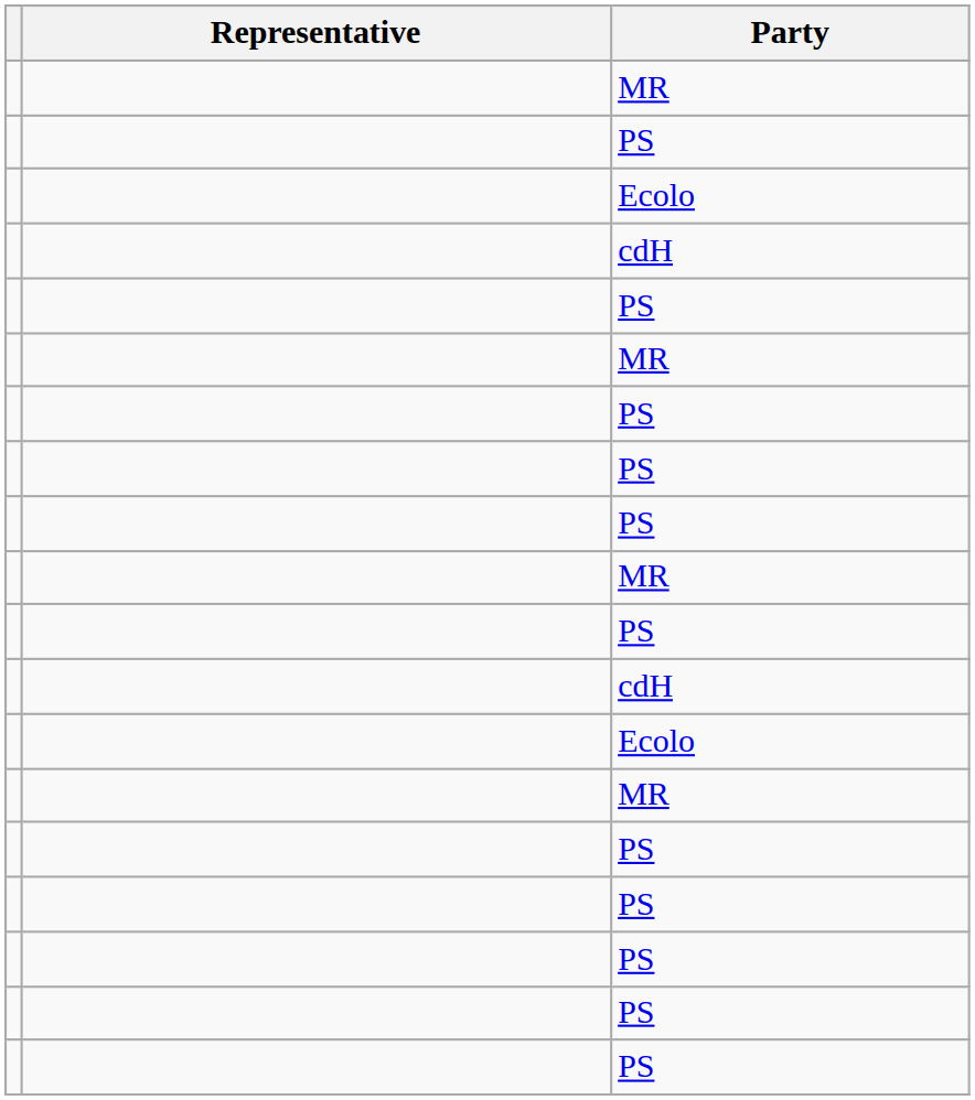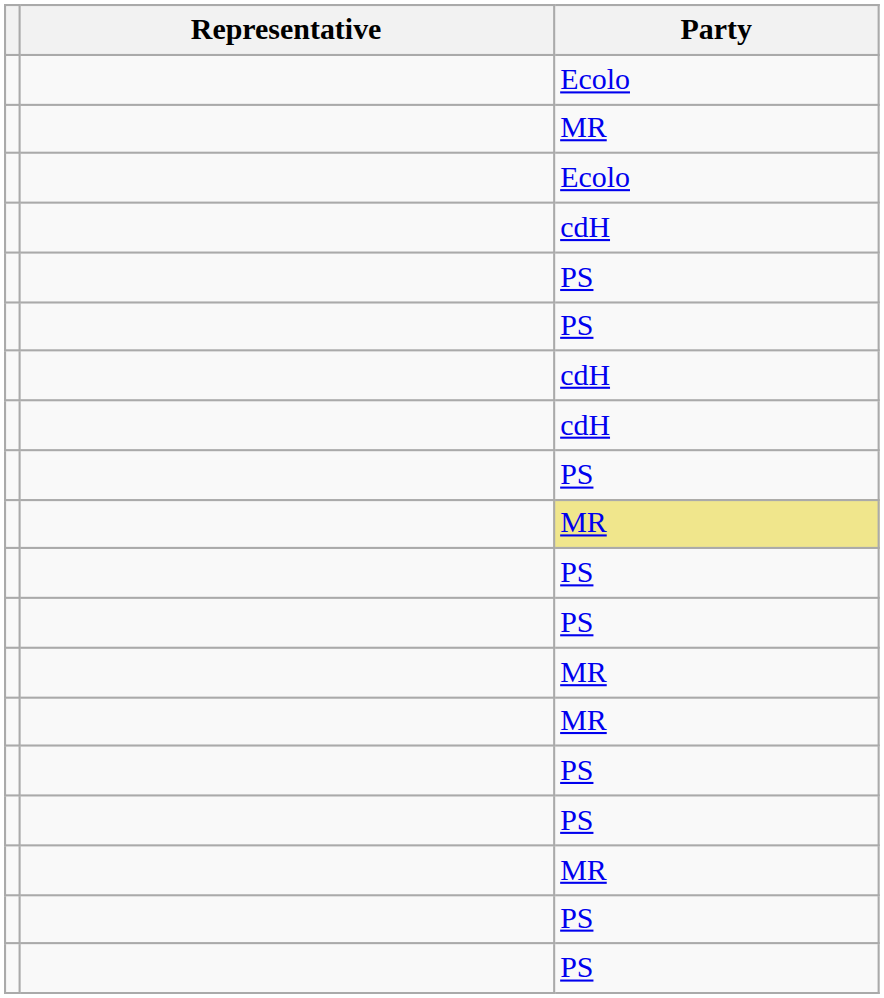row 2 | Party: MR -> Ecolo
row 3 | Party: PS -> MR
row 7 | Party: MR -> PS
row 8 | Party: PS -> cdH
row 9 | Party: PS -> cdH
row 11 | Party: no background -> khaki background
row 13 | Party: cdH -> PS
row 14 | Party: Ecolo -> MR
row 18 | Party: PS -> MR
